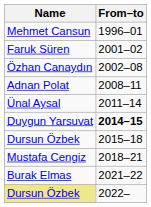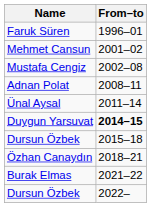row 2 | Name: Mehmet Cansun -> Faruk Süren
row 3 | Name: Faruk Süren -> Mehmet Cansun
row 4 | Name: Özhan Canaydın -> Mustafa Cengiz
row 9 | Name: Mustafa Cengiz -> Özhan Canaydın
row 11 | Name: khaki background -> no background
